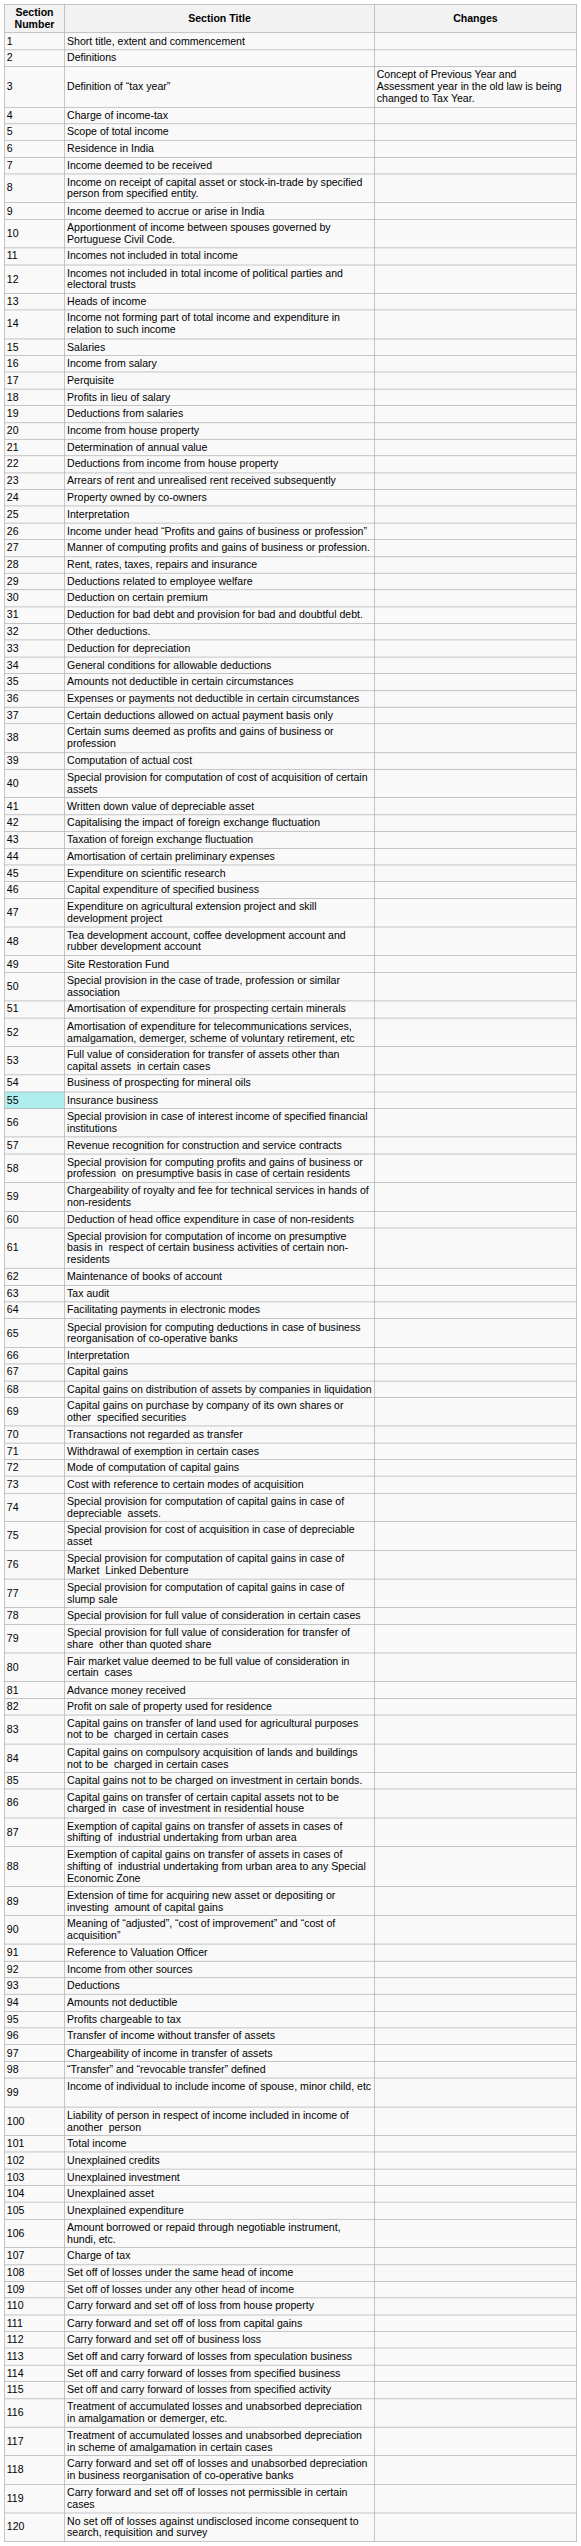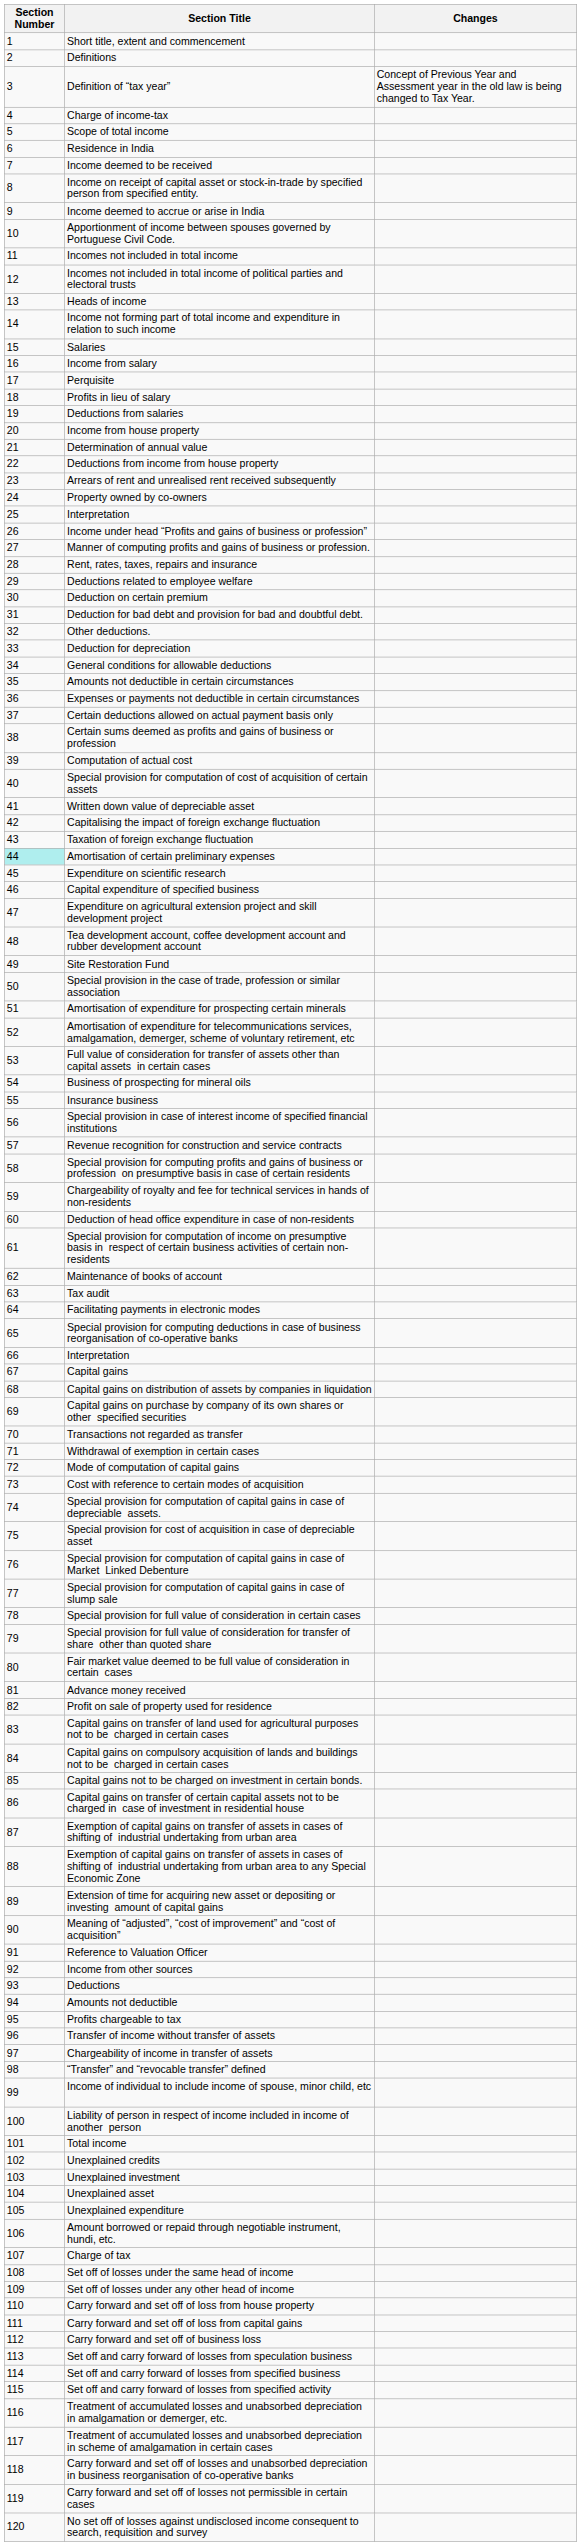Amortisation of certain preliminary expenses | Section Number: no background -> paleturquoise background
Insurance business | Section Number: paleturquoise background -> no background
